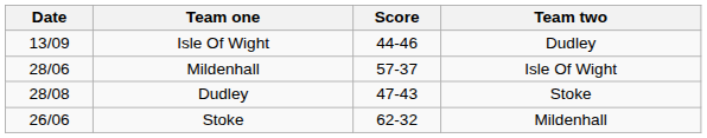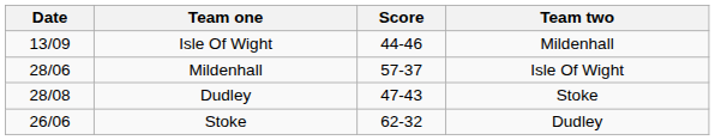row 2 | Team two: Dudley -> Mildenhall
row 5 | Team two: Mildenhall -> Dudley
